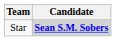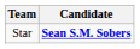Star | Candidate: lightgrey background -> no background
